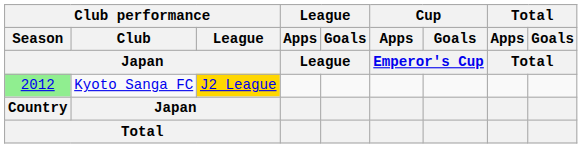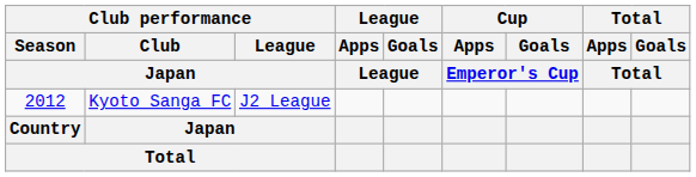Kyoto Sanga FC | Club performance / Season / Japan: lightgreen background -> no background
Kyoto Sanga FC | Club performance / League / Japan: gold background -> no background
